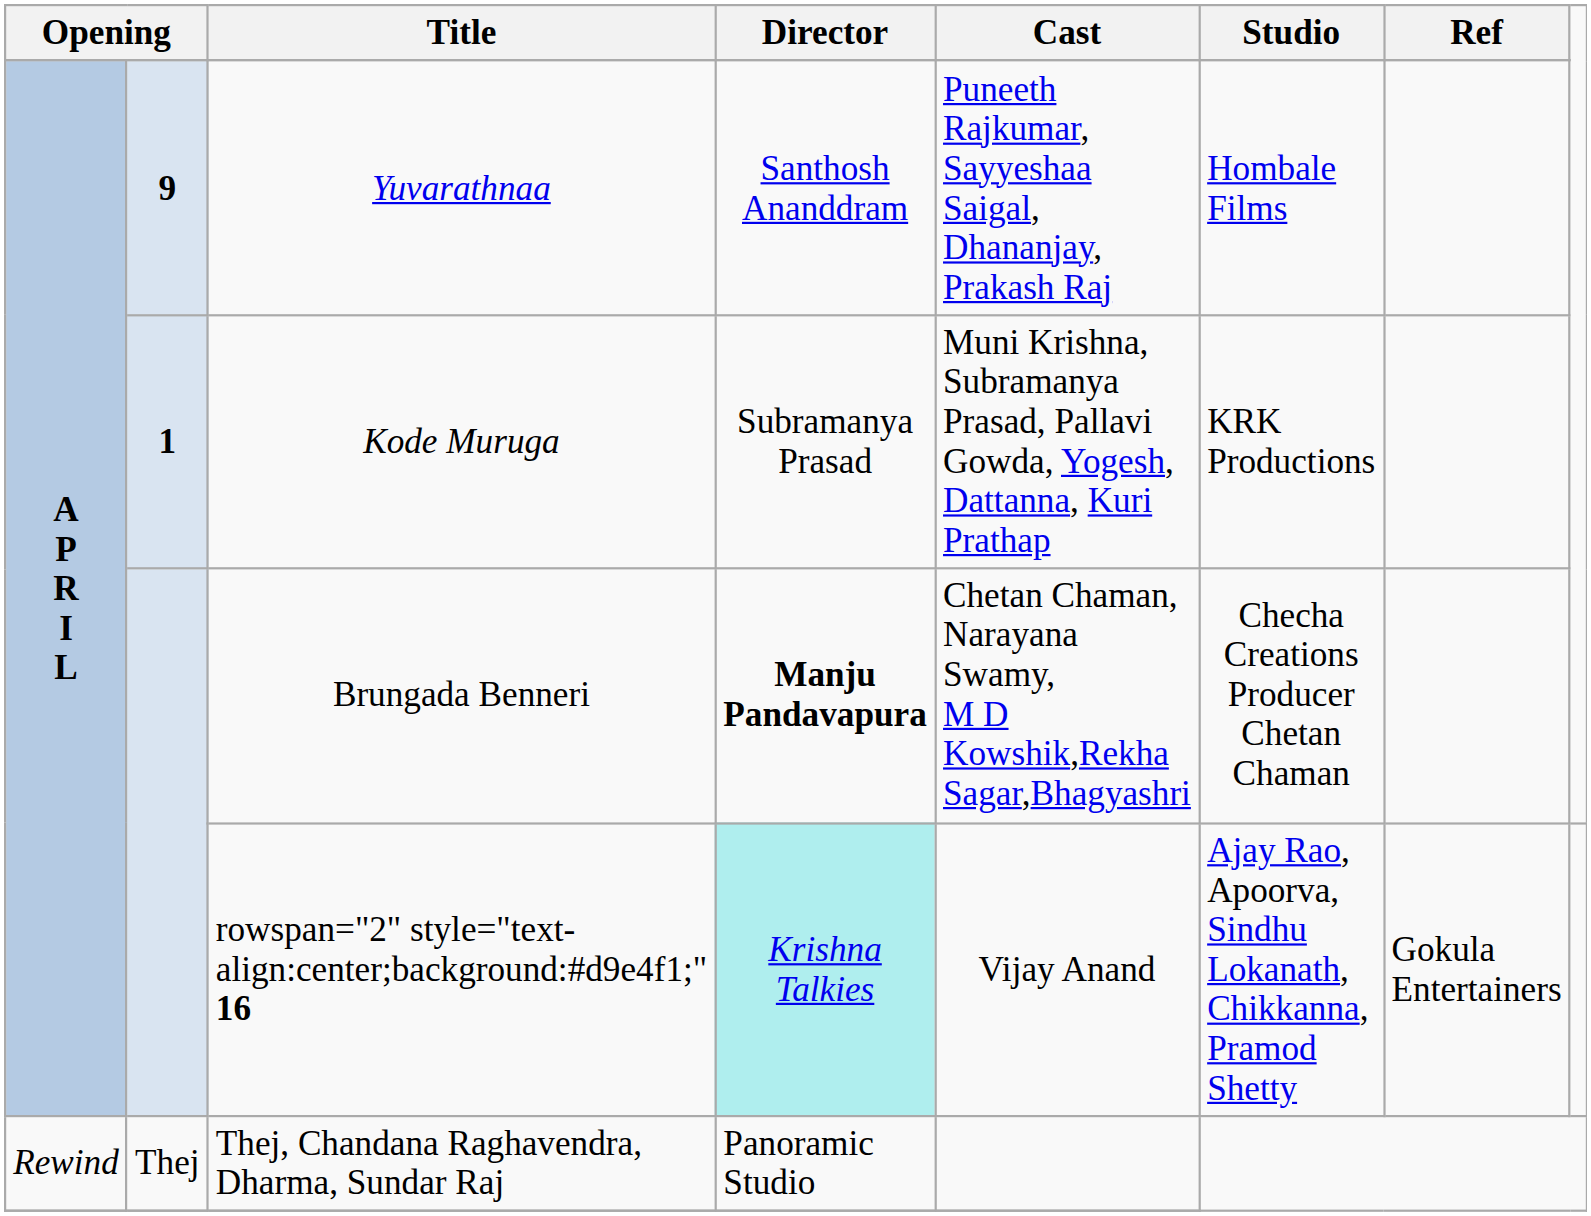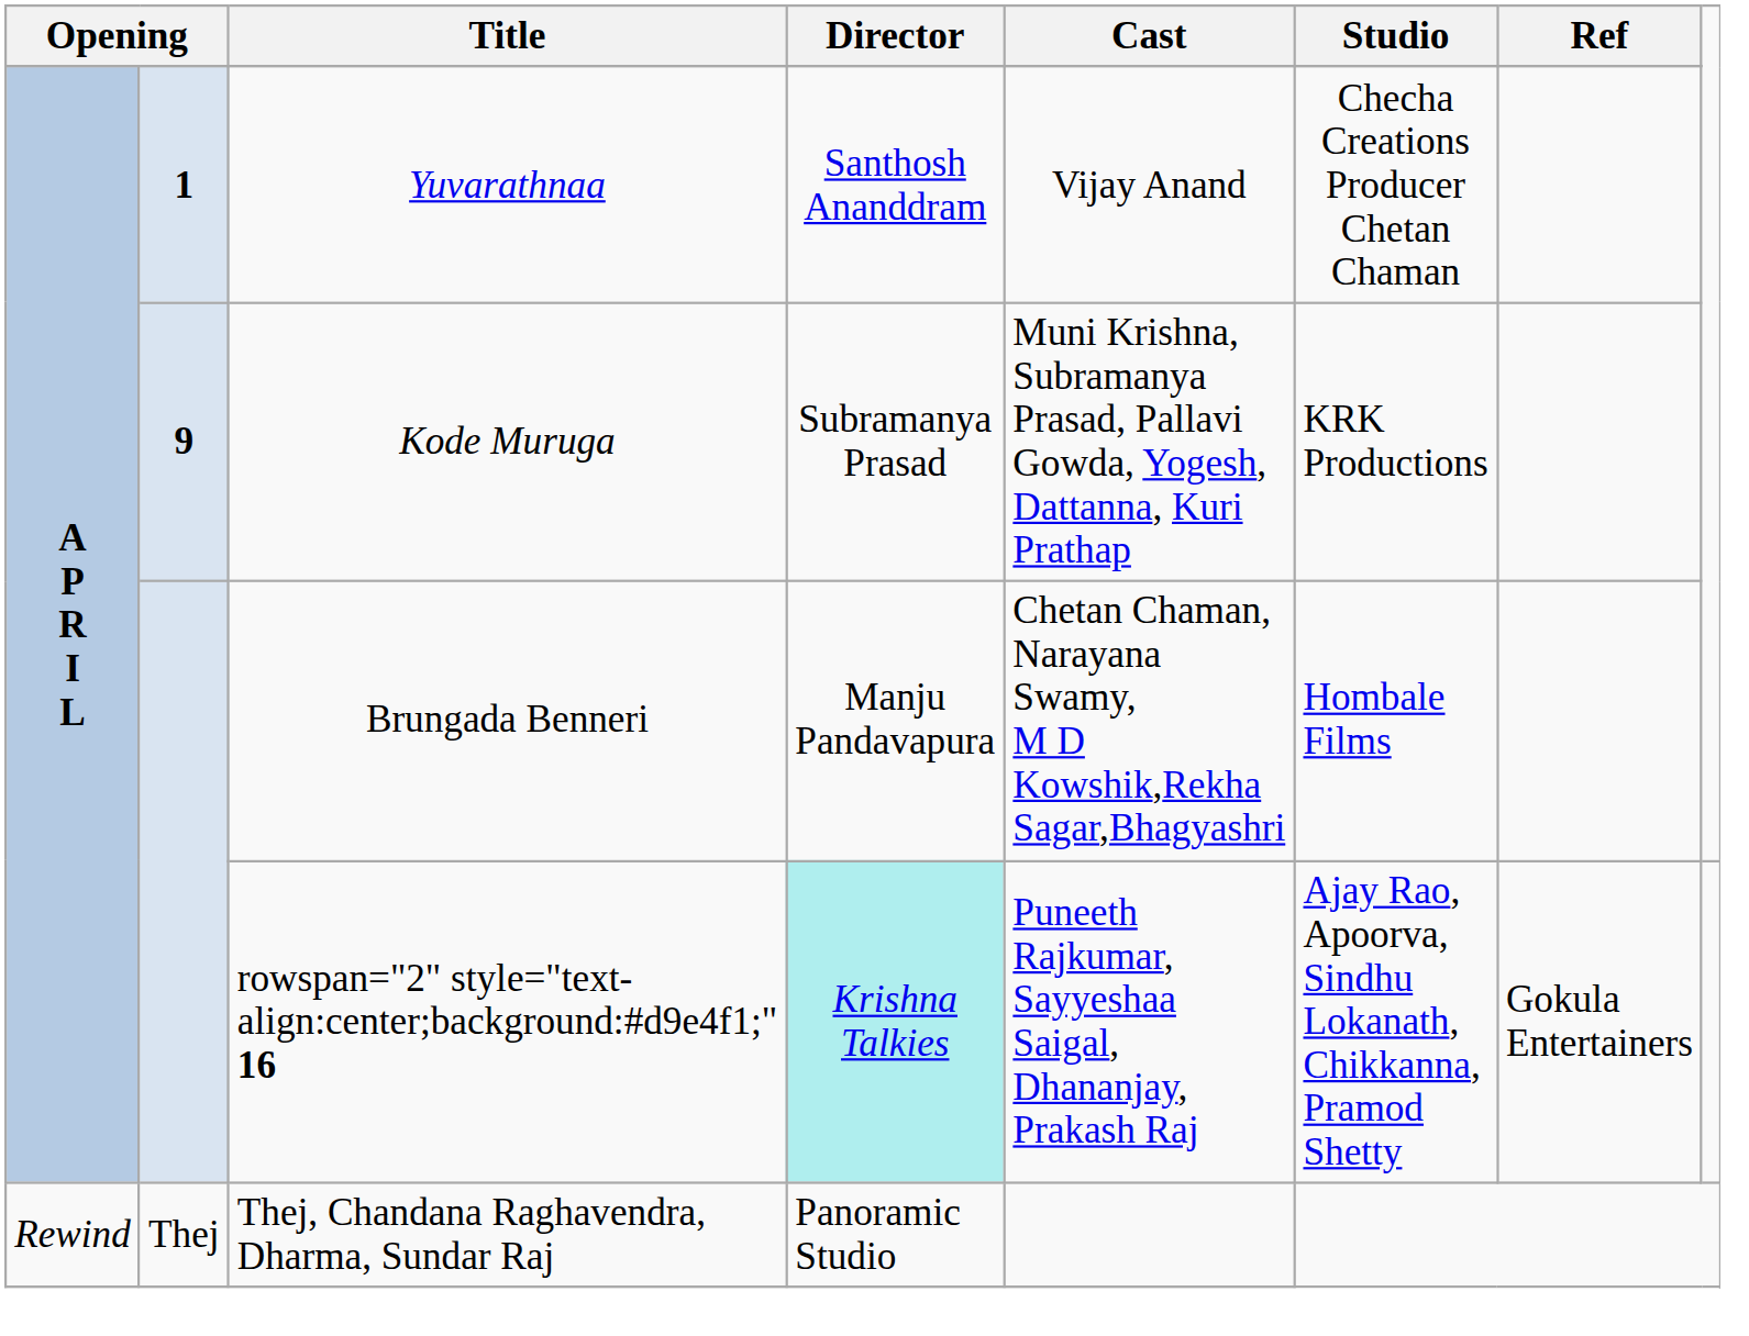Yuvarathnaa | column 2: 9 -> 1
Yuvarathnaa | Cast: Puneeth Rajkumar, Sayyeshaa Saigal, Dhananjay, Prakash Raj -> Vijay Anand
Yuvarathnaa | Studio: Hombale Films -> Checha Creations Producer Chetan Chaman
Kode Muruga | column 2: 1 -> 9
Brungada Benneri | Director: bold -> normal
Brungada Benneri | Studio: Checha Creations Producer Chetan Chaman -> Hombale Films
rowspan="2" style="text-align:center;background:#d9e4f1;" 16 | Cast: Vijay Anand -> Puneeth Rajkumar, Sayyeshaa Saigal, Dhananjay, Prakash Raj
